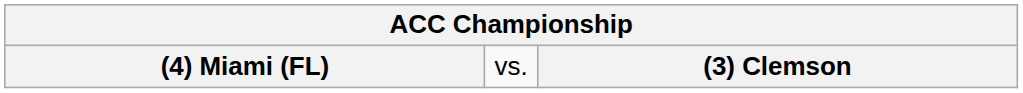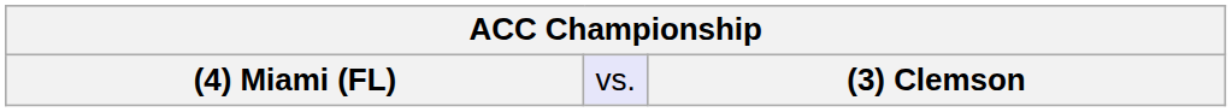(4) Miami (FL) | column 2: no background -> lavender background
